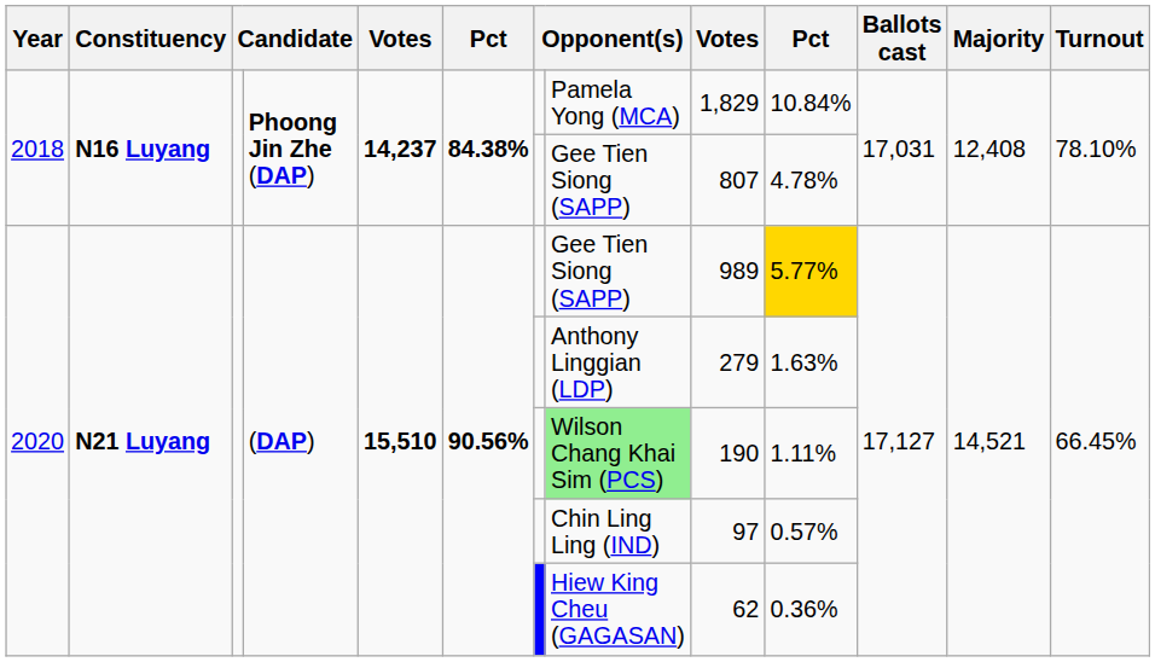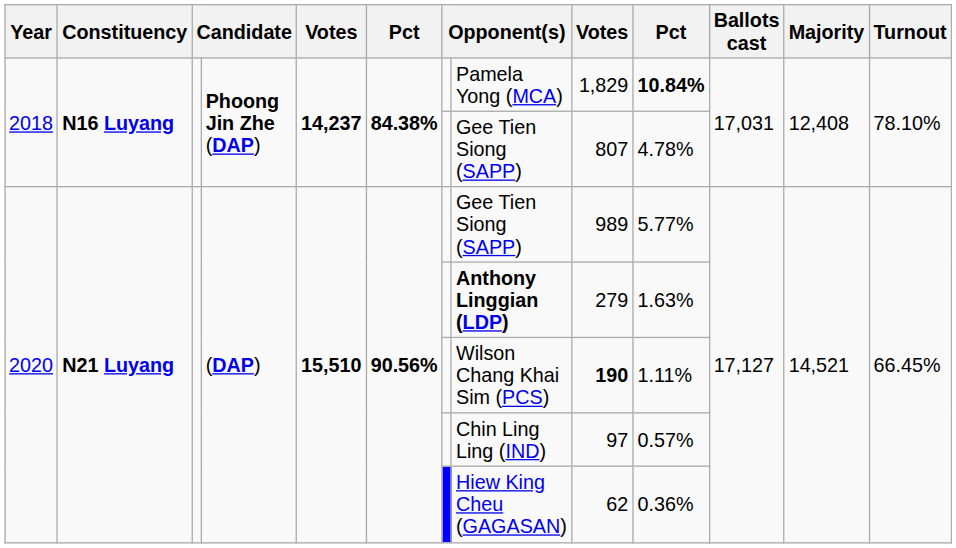row 2 | column 10: normal -> bold
row 4 | column 10: gold background -> no background
row 5 | column 8: normal -> bold
row 6 | column 8: lightgreen background -> no background
row 6 | column 9: normal -> bold
